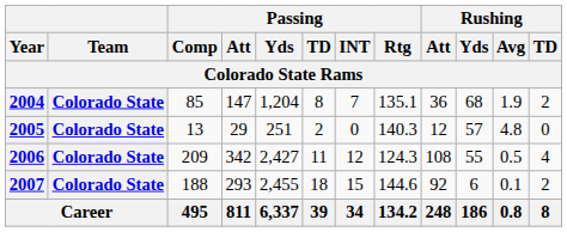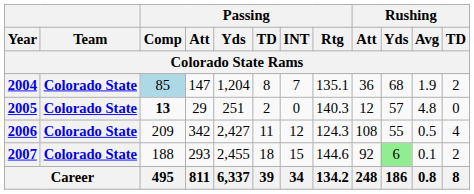2004 | Passing / Comp: no background -> lightblue background
2005 | Passing / Comp: normal -> bold
2007 | Rushing / Yds: no background -> lightgreen background
